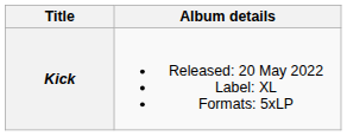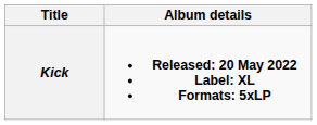Kick | Album details: normal -> bold
